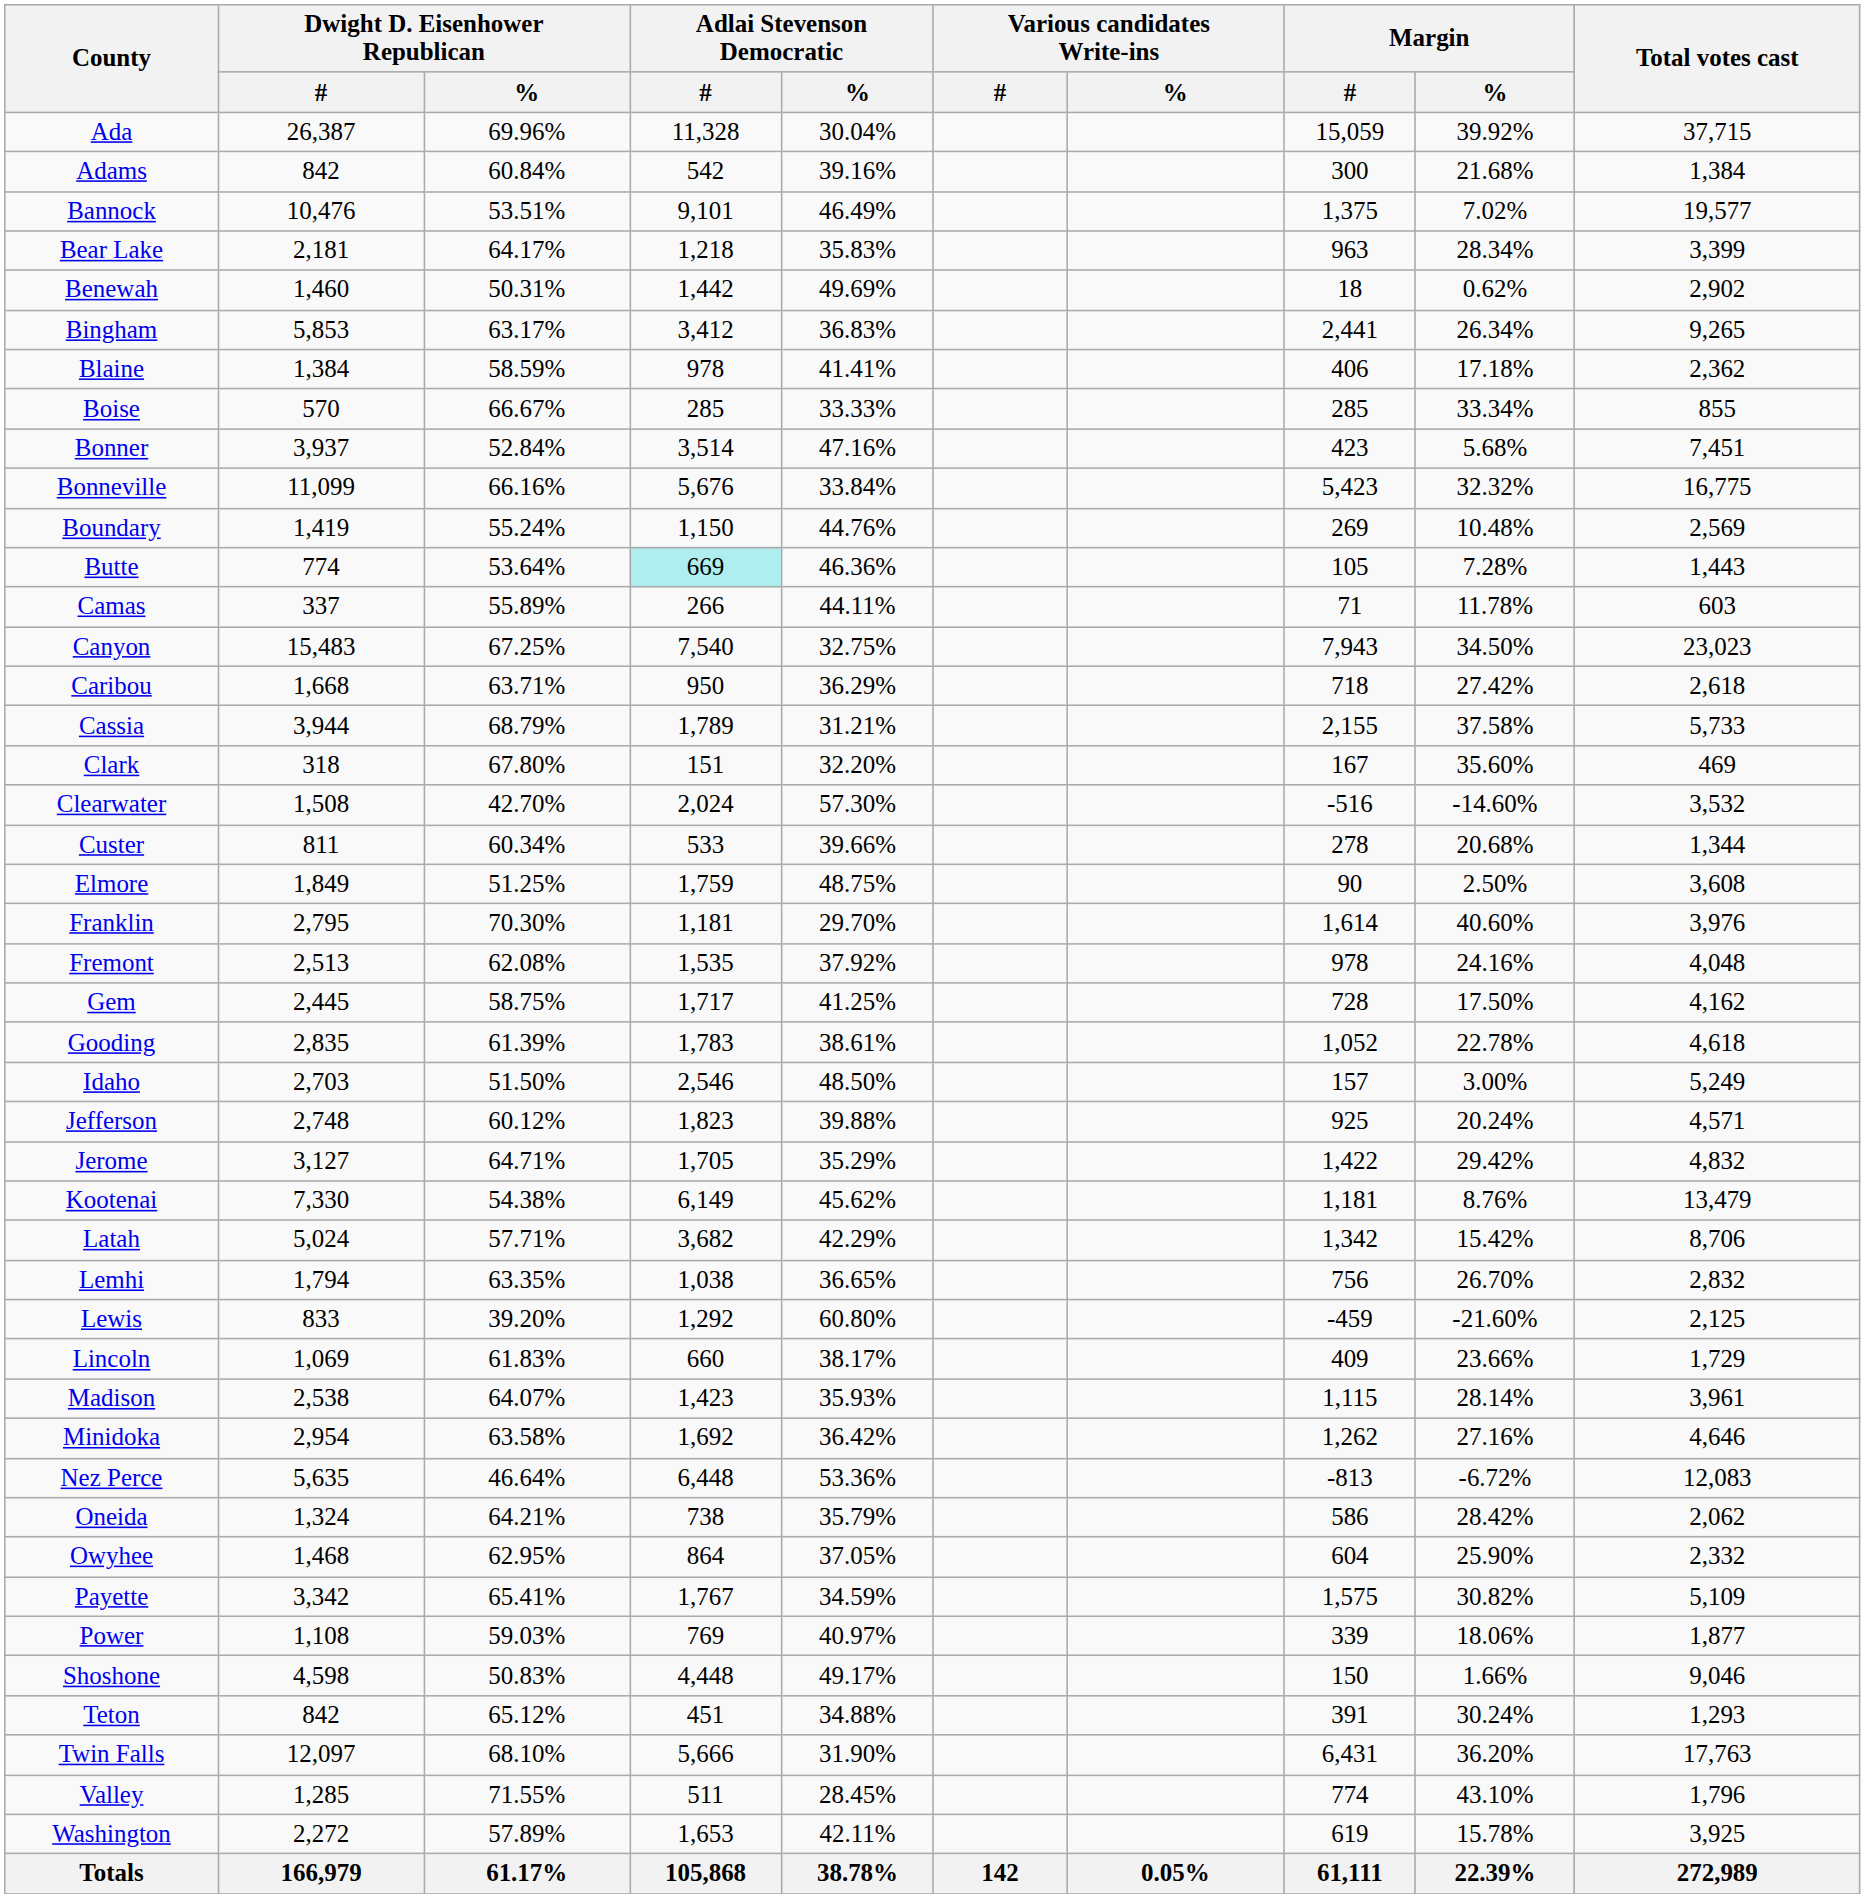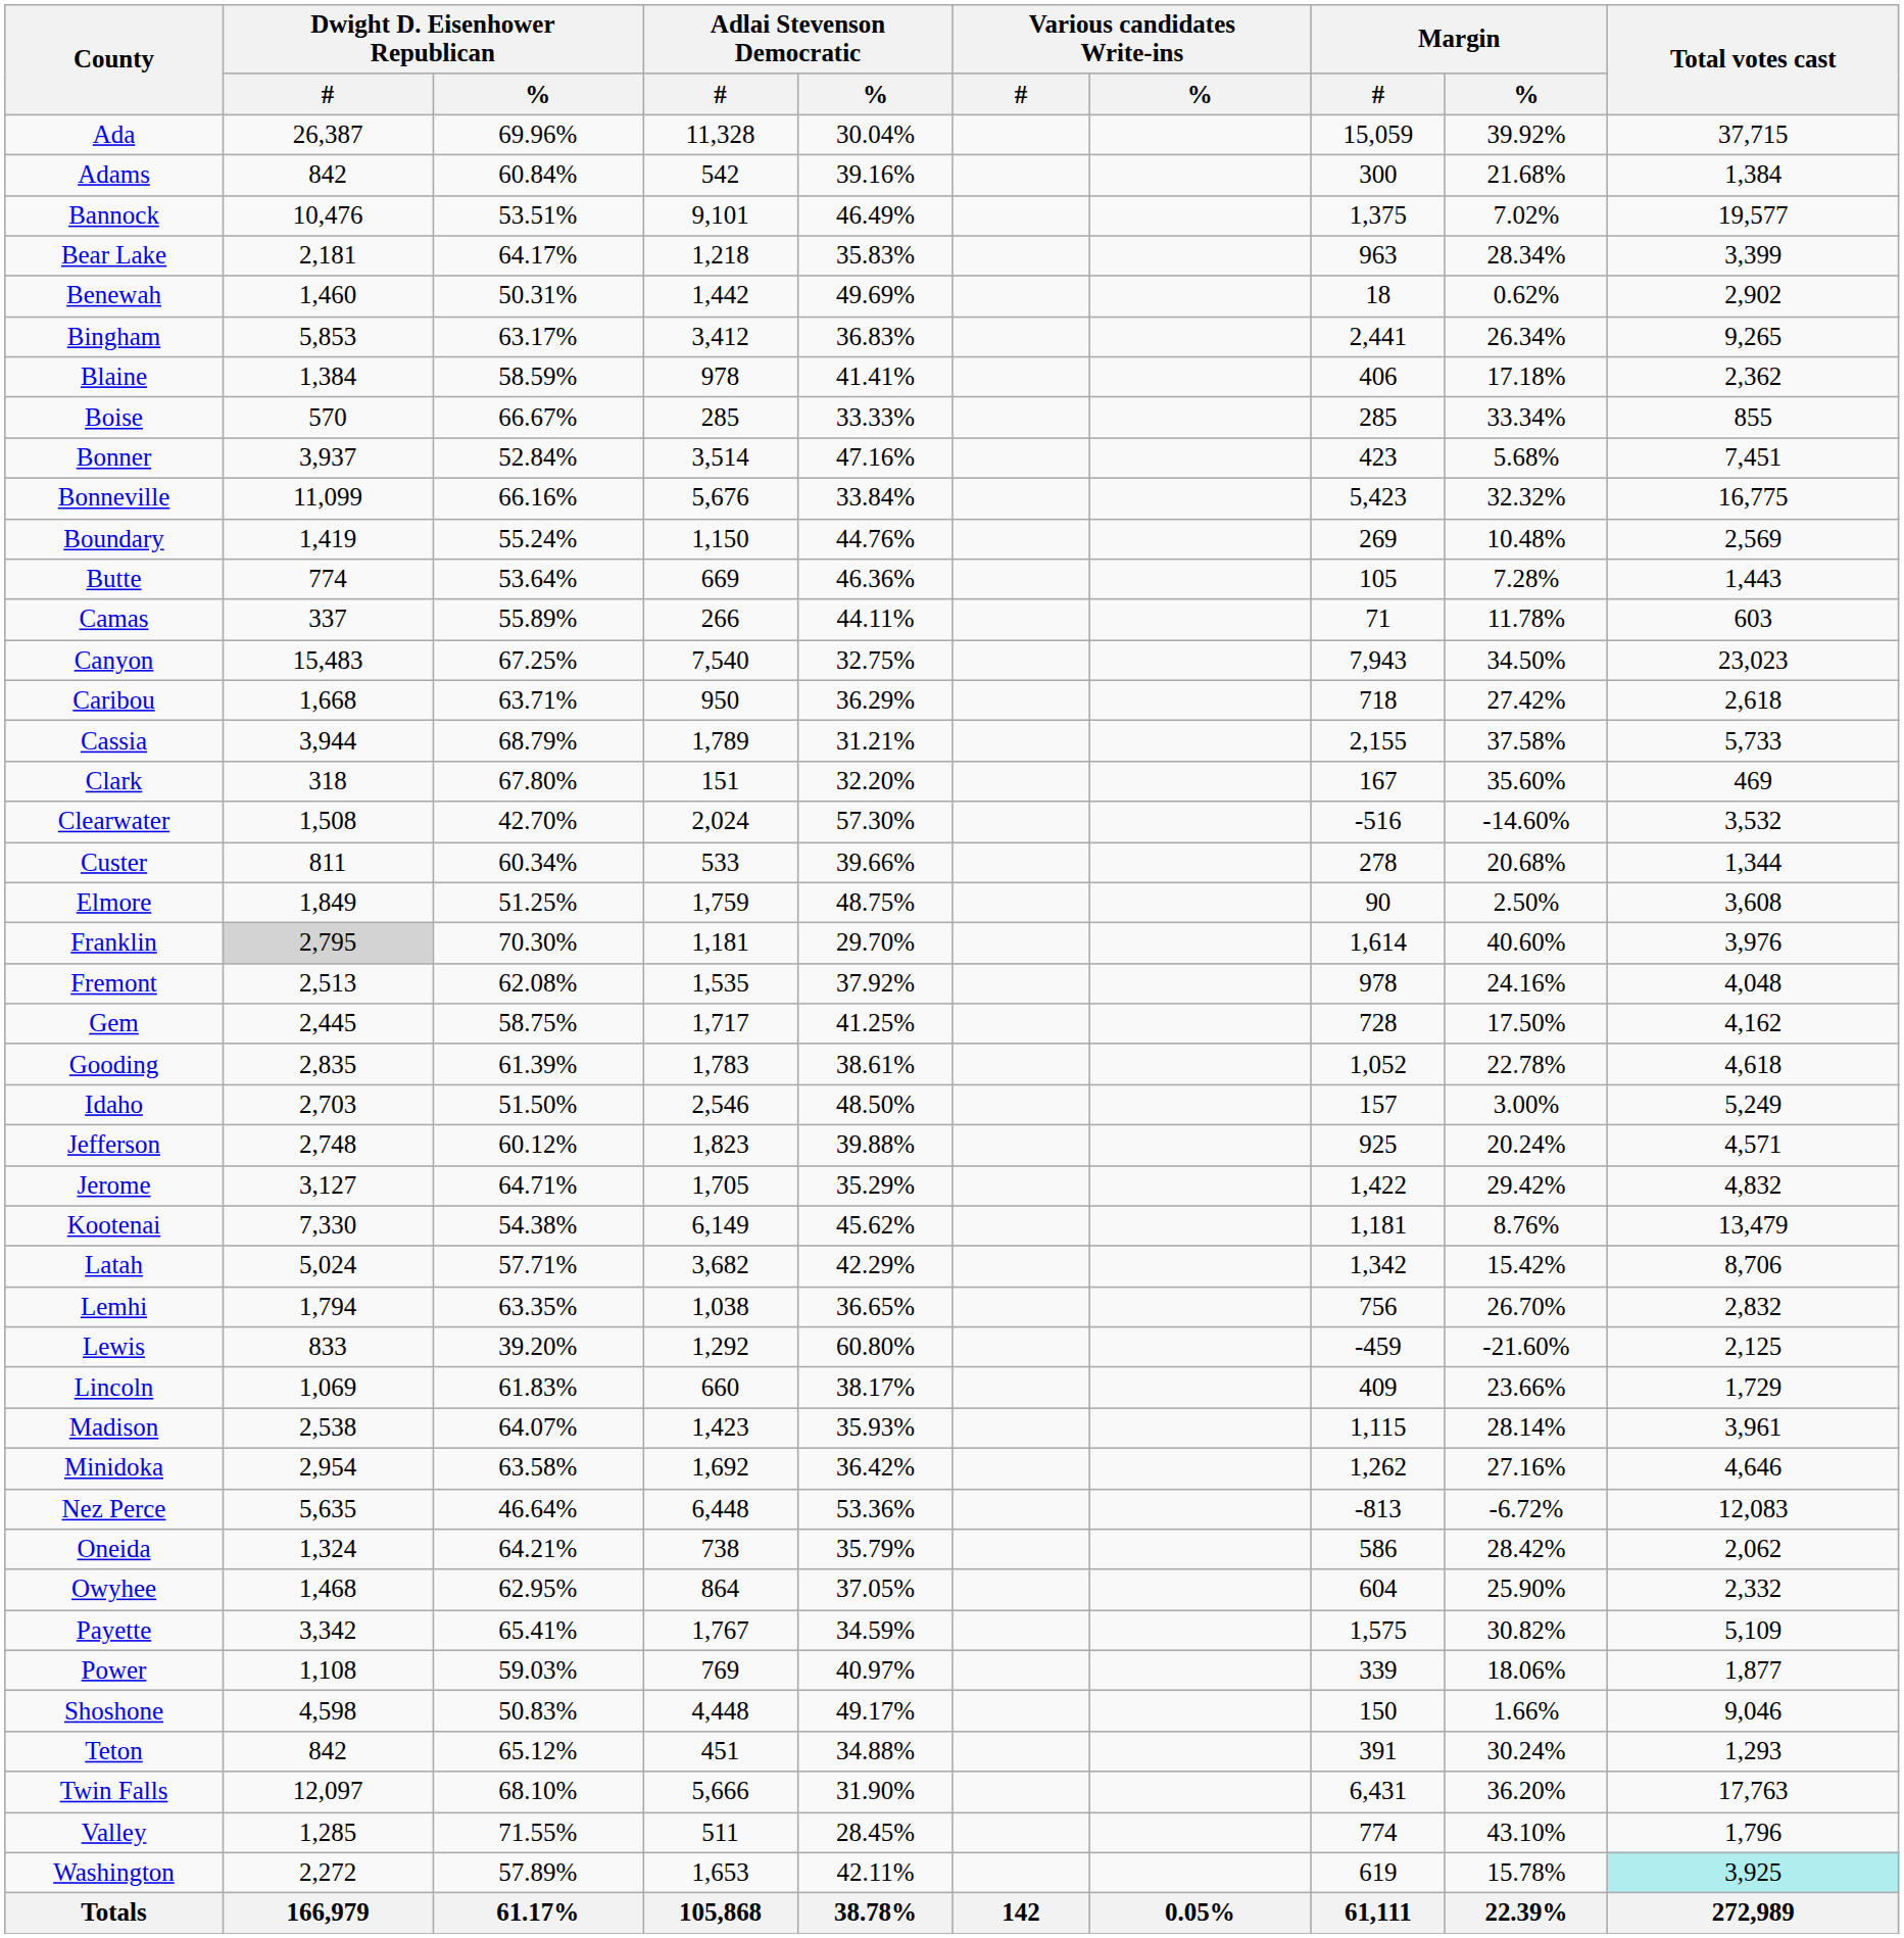Butte | Adlai Stevenson Democratic / #: paleturquoise background -> no background
Franklin | Dwight D. Eisenhower Republican / #: no background -> lightgrey background
Washington | Total votes cast: no background -> paleturquoise background
